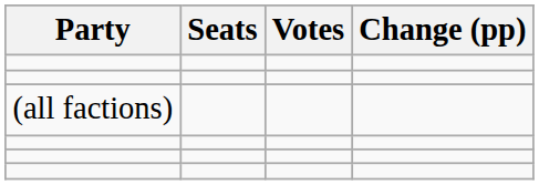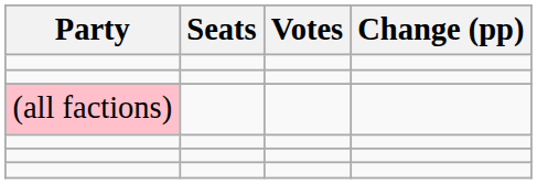row 4 | Party: no background -> pink background
